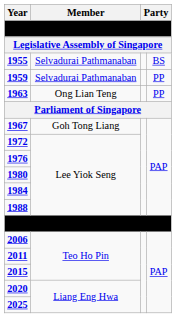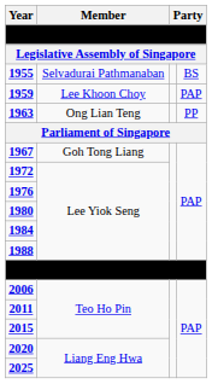1959 | Member: Selvadurai Pathmanaban -> Lee Khoon Choy
1959 | column 4: PP -> PAP
